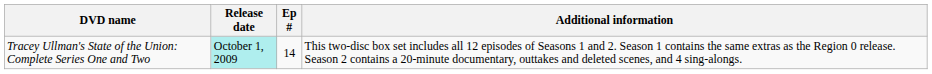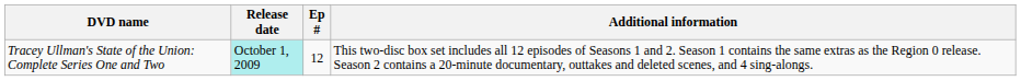row 2 | Ep #: 14 -> 12
